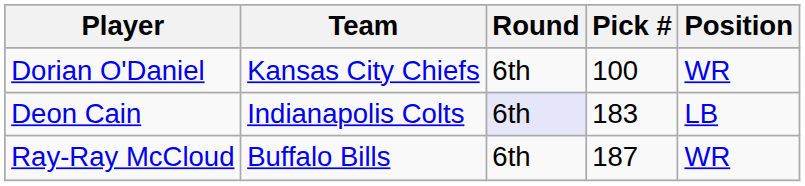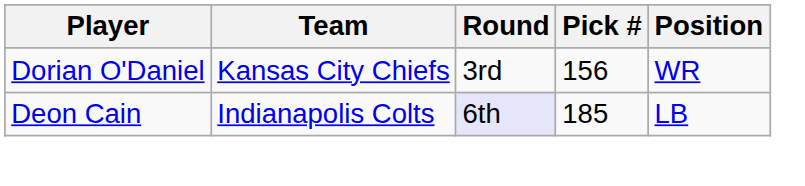Dorian O'Daniel | Round: 6th -> 3rd
Dorian O'Daniel | Pick #: 100 -> 156
Deon Cain | Pick #: 183 -> 185
- row: Ray-Ray McCloud | Buffalo Bills | 6th | 187 | WR
